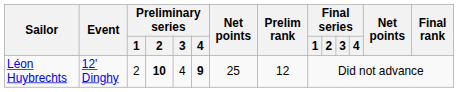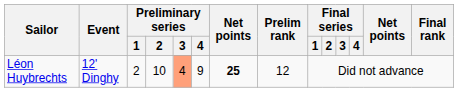Léon Huybrechts | Preliminary series / 2: bold -> normal
Léon Huybrechts | Preliminary series / 3: no background -> lightsalmon background
Léon Huybrechts | Preliminary series / 4: bold -> normal
Léon Huybrechts | column 7: normal -> bold
